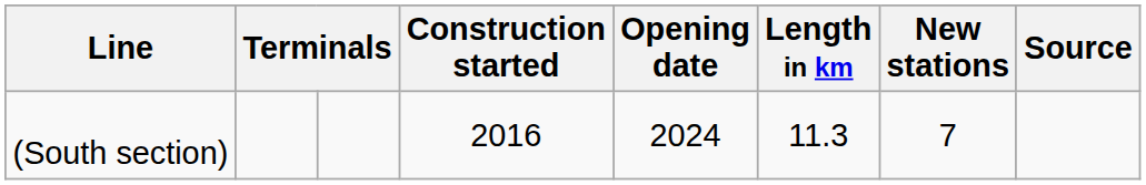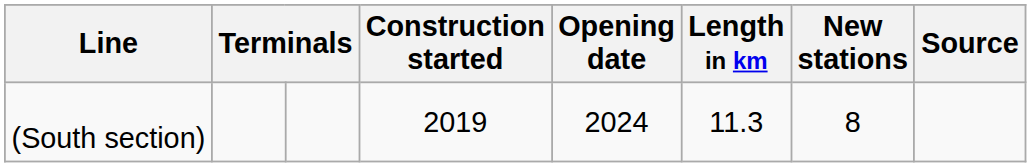(South section) | Construction started: 2016 -> 2019
(South section) | New stations: 7 -> 8
